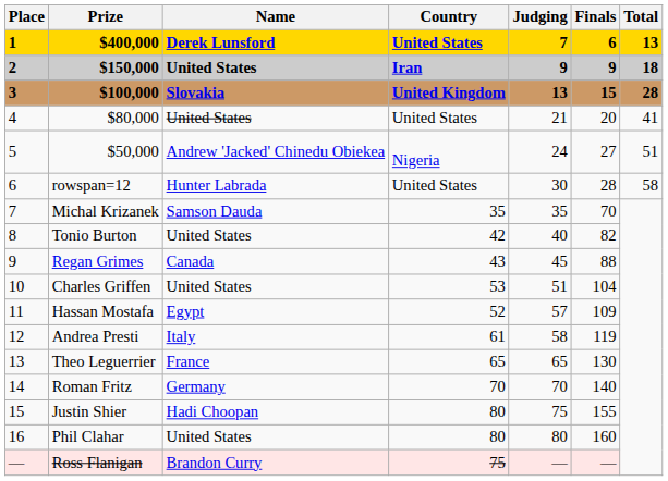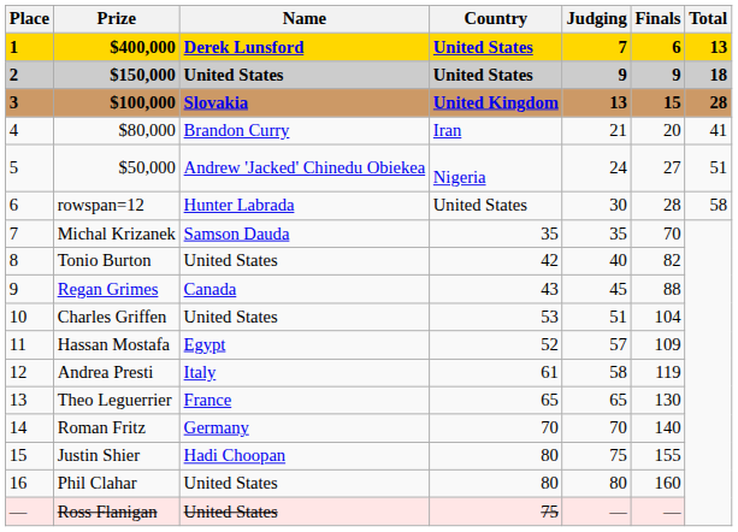$150,000 | Country: Iran -> United States
$80,000 | Name: United States -> Brandon Curry
$80,000 | Country: United States -> Iran
Ross Flanigan | Name: Brandon Curry -> United States
